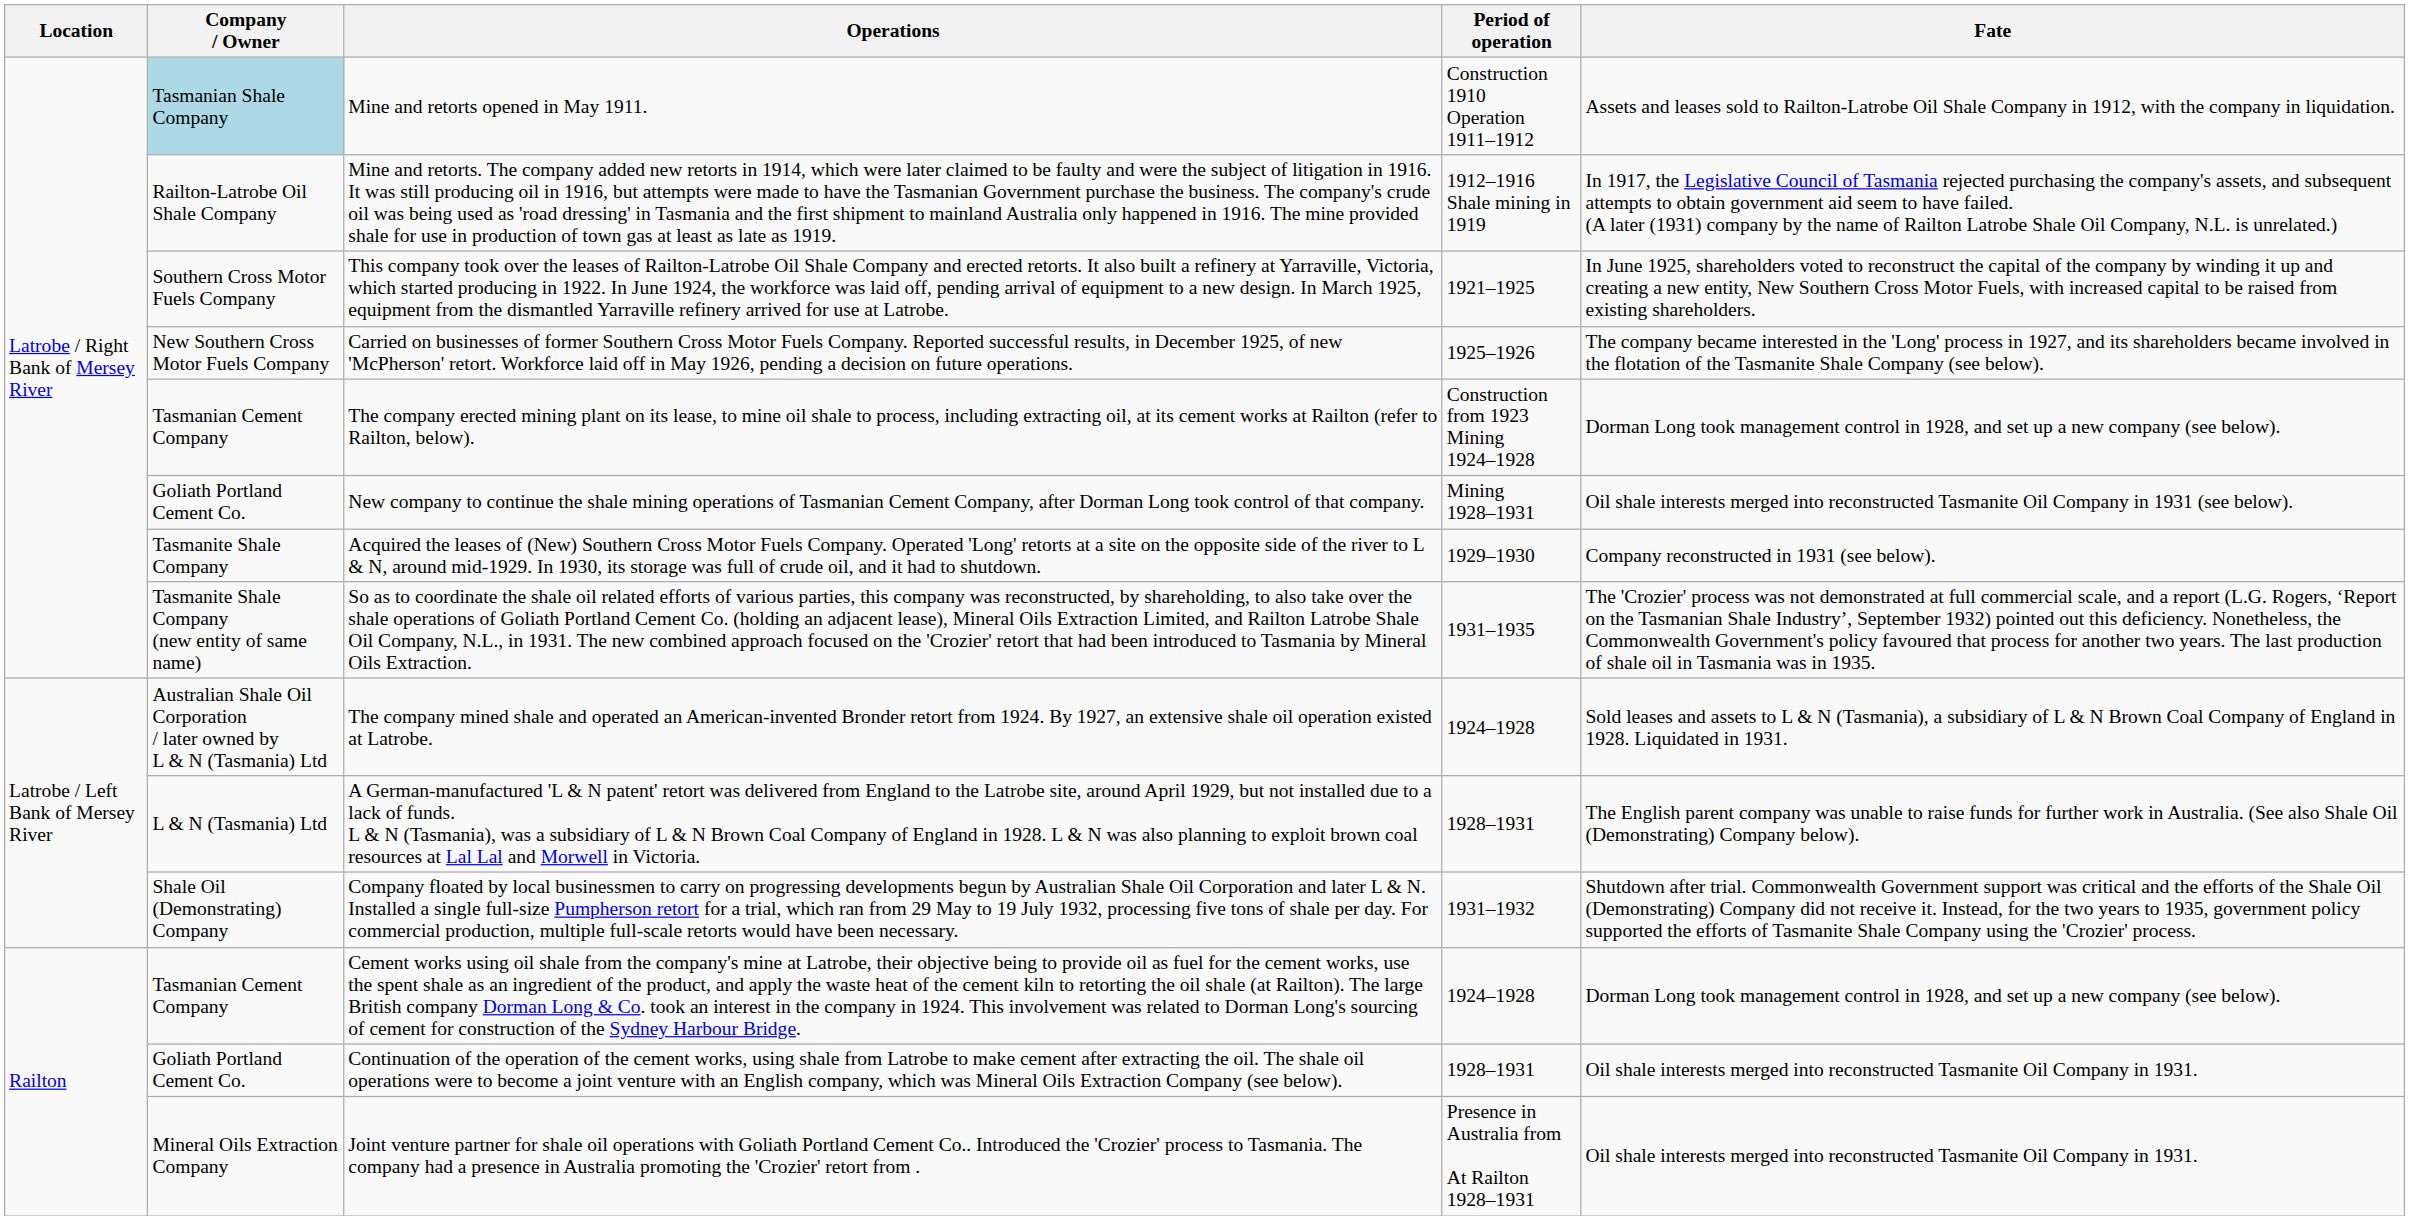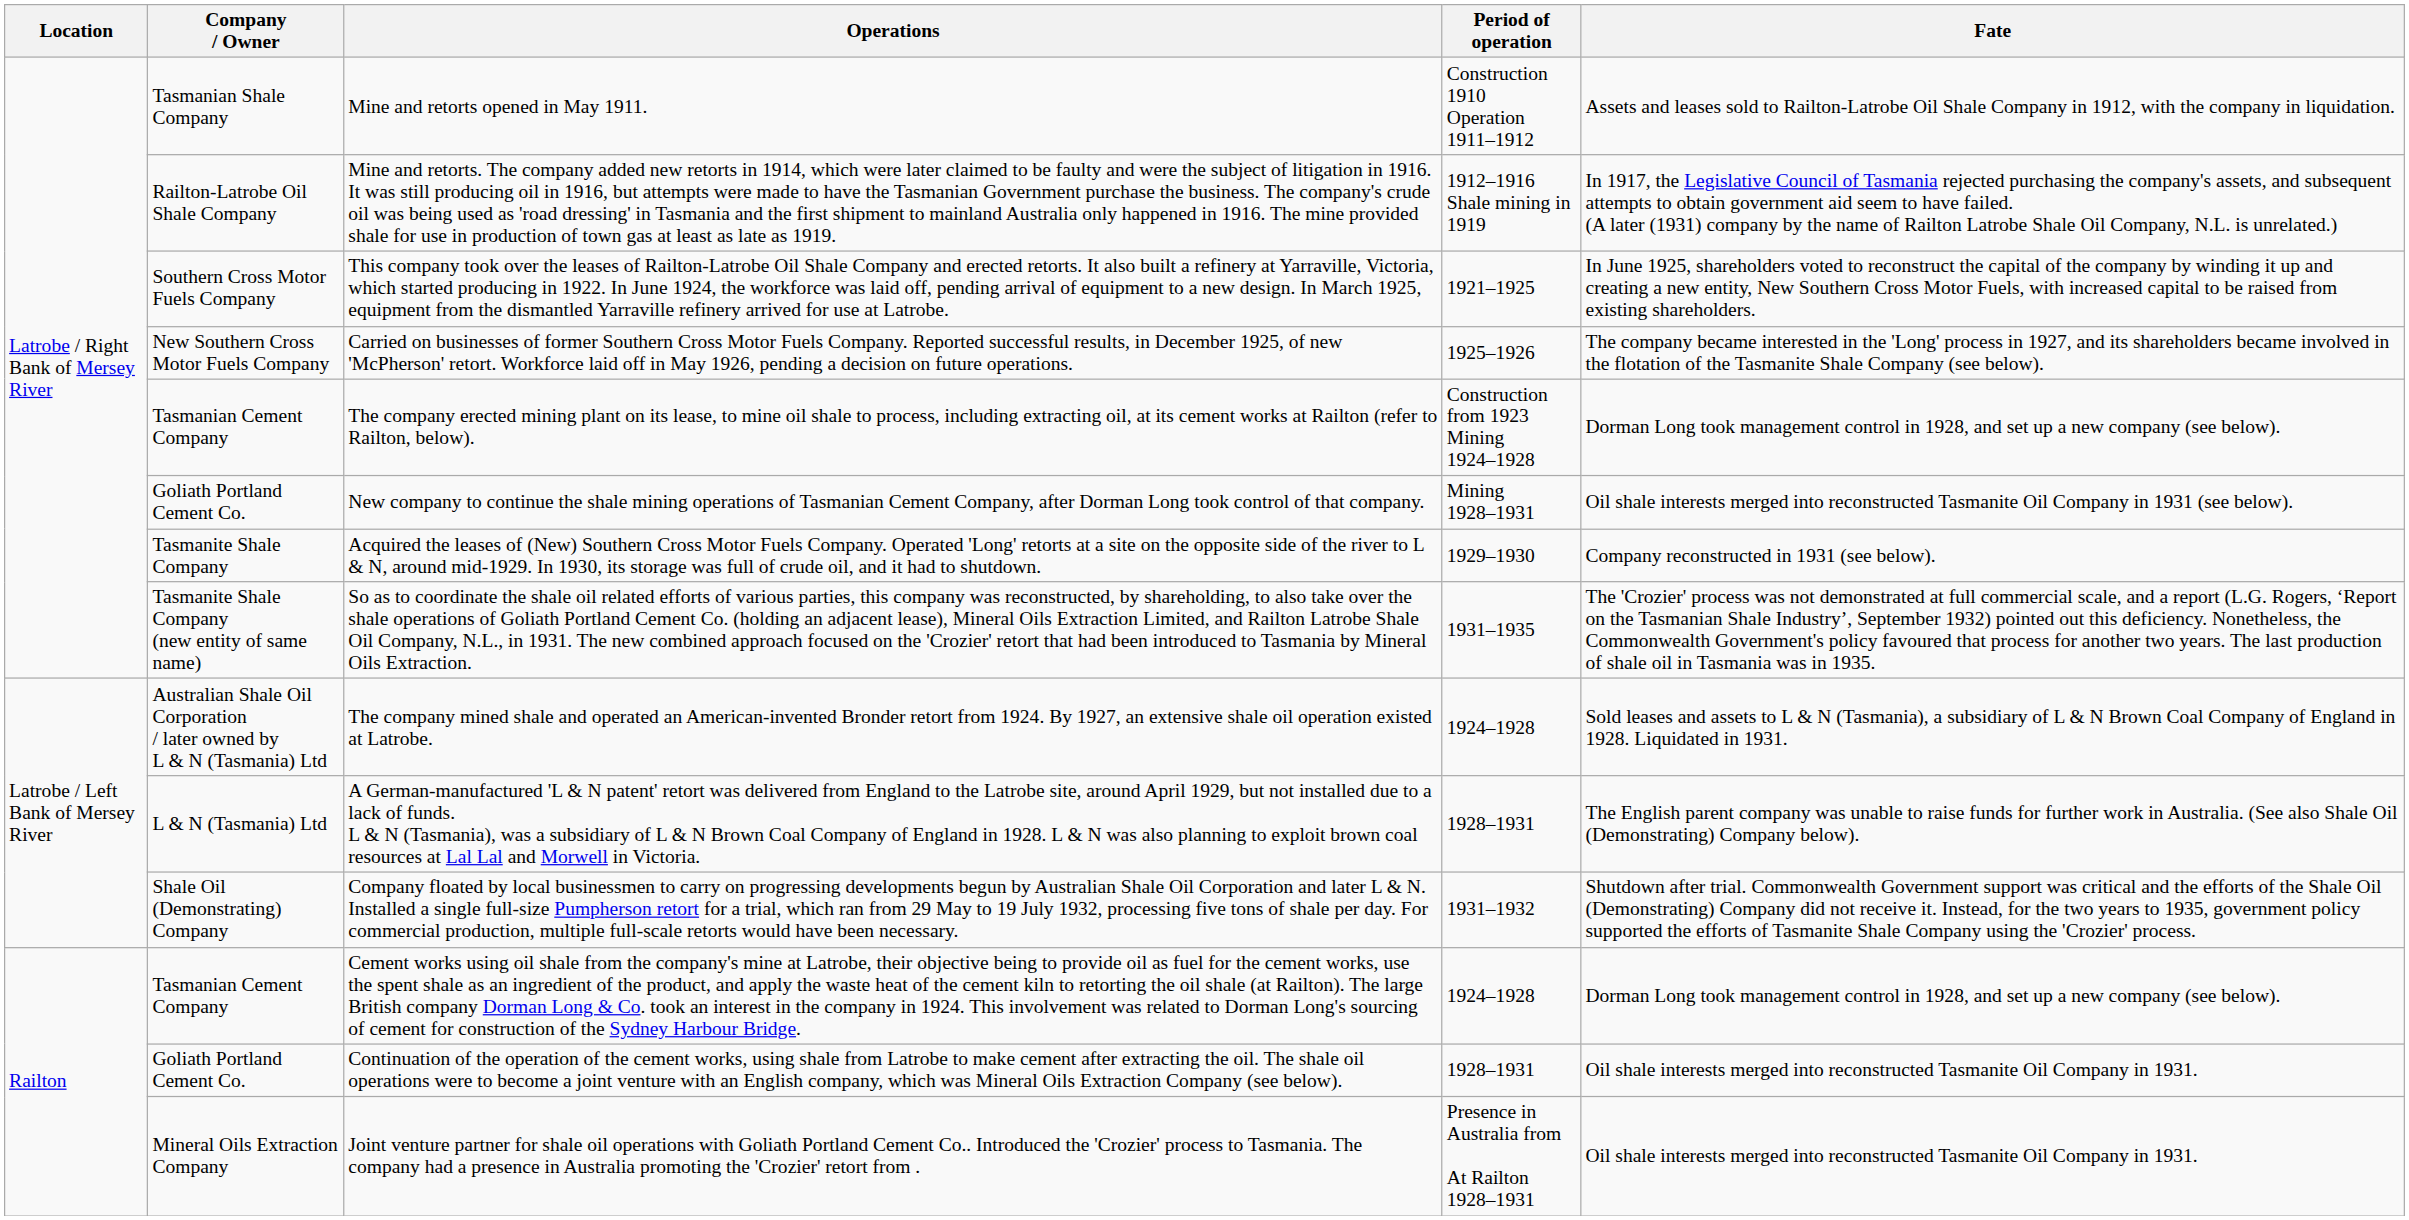Mine and retorts opened in May 1911. | Company / Owner: lightblue background -> no background
